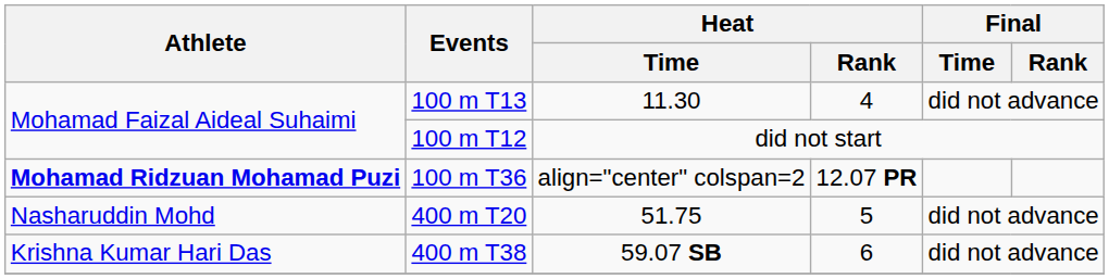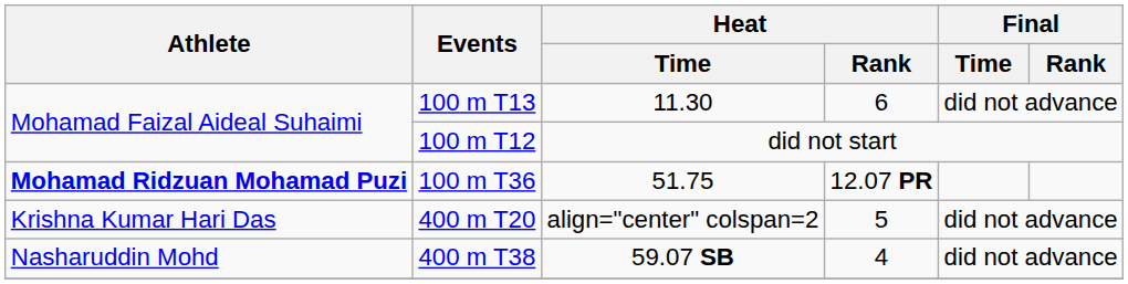100 m T13 | Heat / Rank: 4 -> 6
100 m T36 | Heat / Time: align="center" colspan=2 -> 51.75
400 m T20 | Athlete: Nasharuddin Mohd -> Krishna Kumar Hari Das
400 m T20 | Heat / Time: 51.75 -> align="center" colspan=2
400 m T38 | Athlete: Krishna Kumar Hari Das -> Nasharuddin Mohd
400 m T38 | Heat / Rank: 6 -> 4
